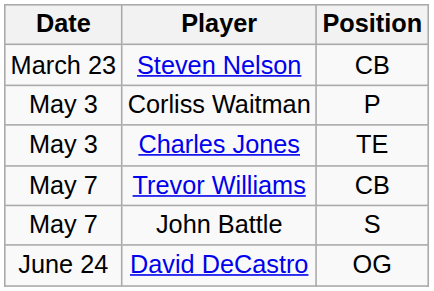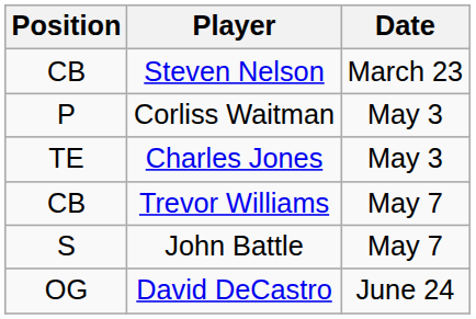columns swapped: Position <-> Date
